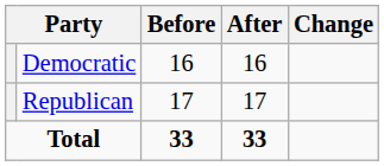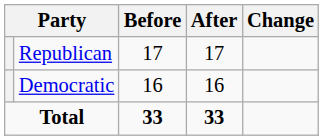rows swapped: Republican <-> Democratic
